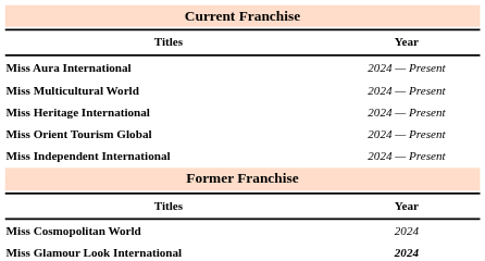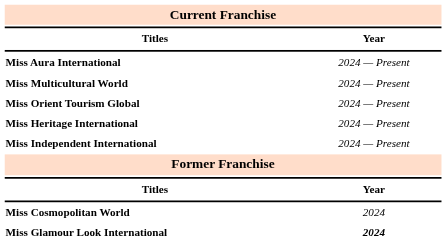row 5 | column 1: Miss Heritage International -> Miss Orient Tourism Global
row 6 | column 1: Miss Orient Tourism Global -> Miss Heritage International
